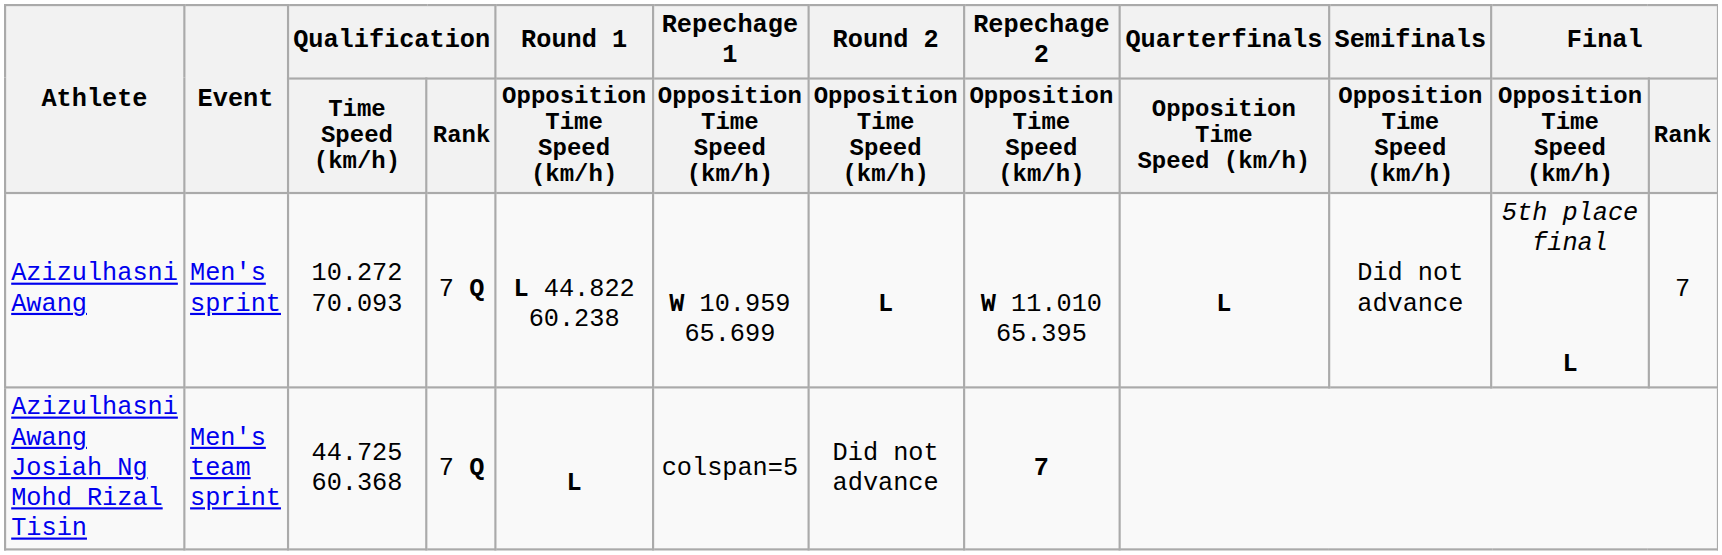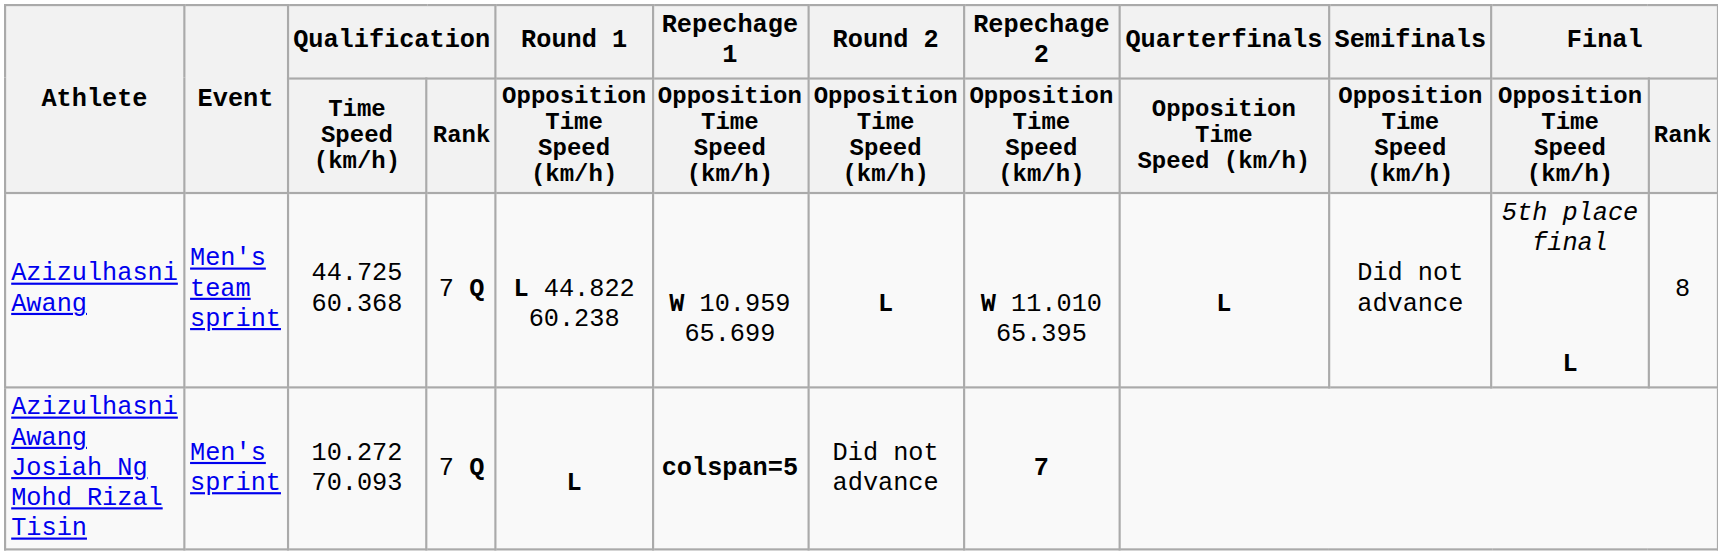Azizulhasni Awang | Event: Men's sprint -> Men's team sprint
Azizulhasni Awang | Qualification / Time Speed (km/h): 10.272 70.093 -> 44.725 60.368
Azizulhasni Awang | Final / Rank: 7 -> 8
Azizulhasni Awang Josiah Ng Mohd Rizal Tisin | Event: Men's team sprint -> Men's sprint
Azizulhasni Awang Josiah Ng Mohd Rizal Tisin | Qualification / Time Speed (km/h): 44.725 60.368 -> 10.272 70.093
Azizulhasni Awang Josiah Ng Mohd Rizal Tisin | Repechage 1 / Opposition Time Speed (km/h): normal -> bold
